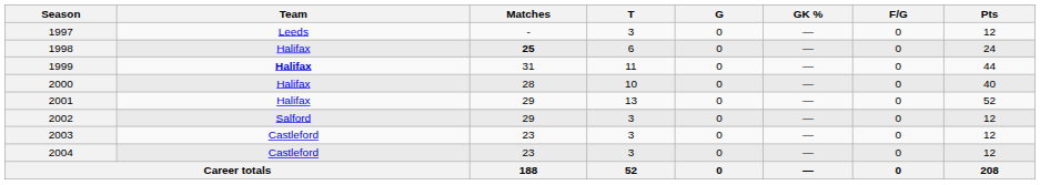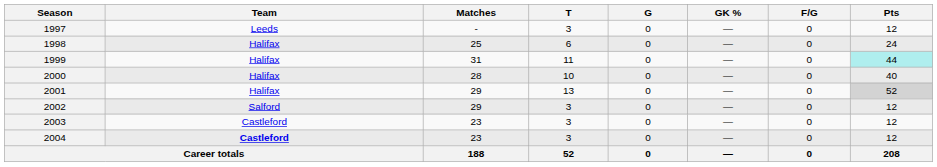1998 | Matches: bold -> normal
1999 | Team: bold -> normal
1999 | Pts: no background -> paleturquoise background
2001 | Pts: no background -> lightgrey background
2004 | Team: normal -> bold
